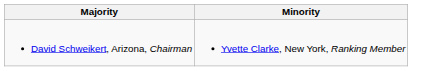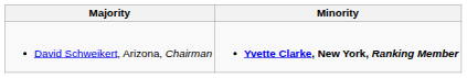David Schweikert, Arizona, Chairman | Minority: normal -> bold
